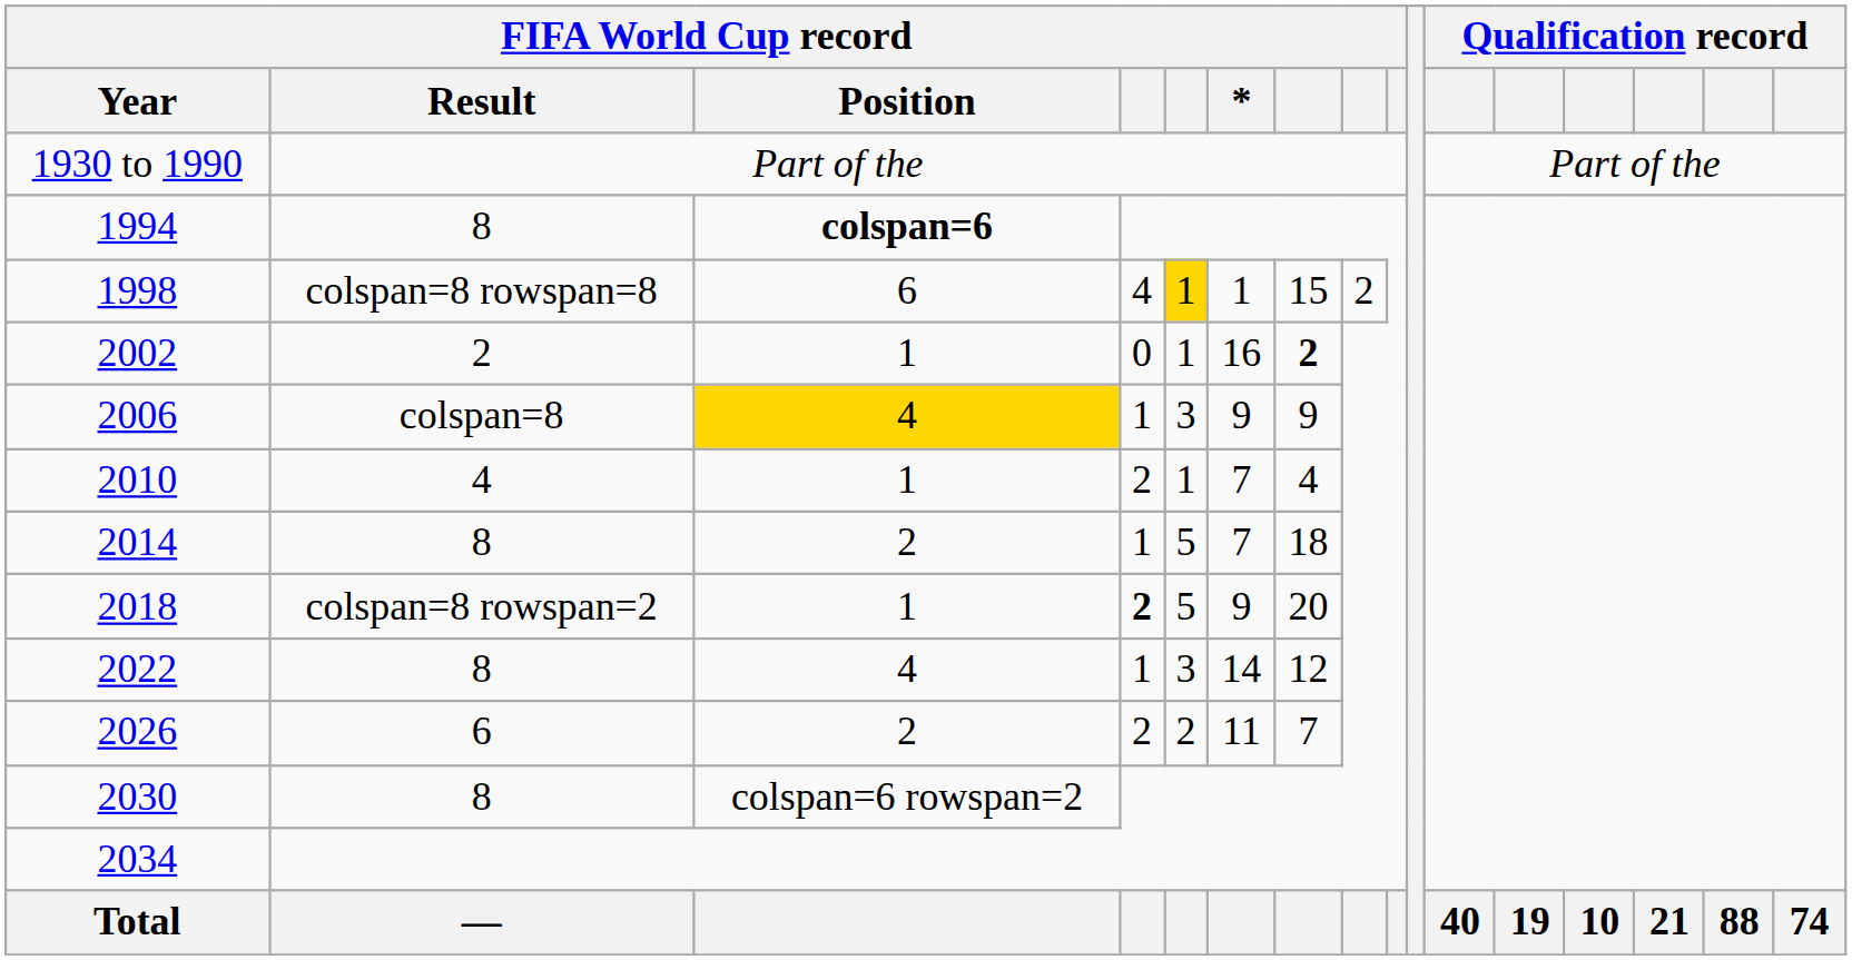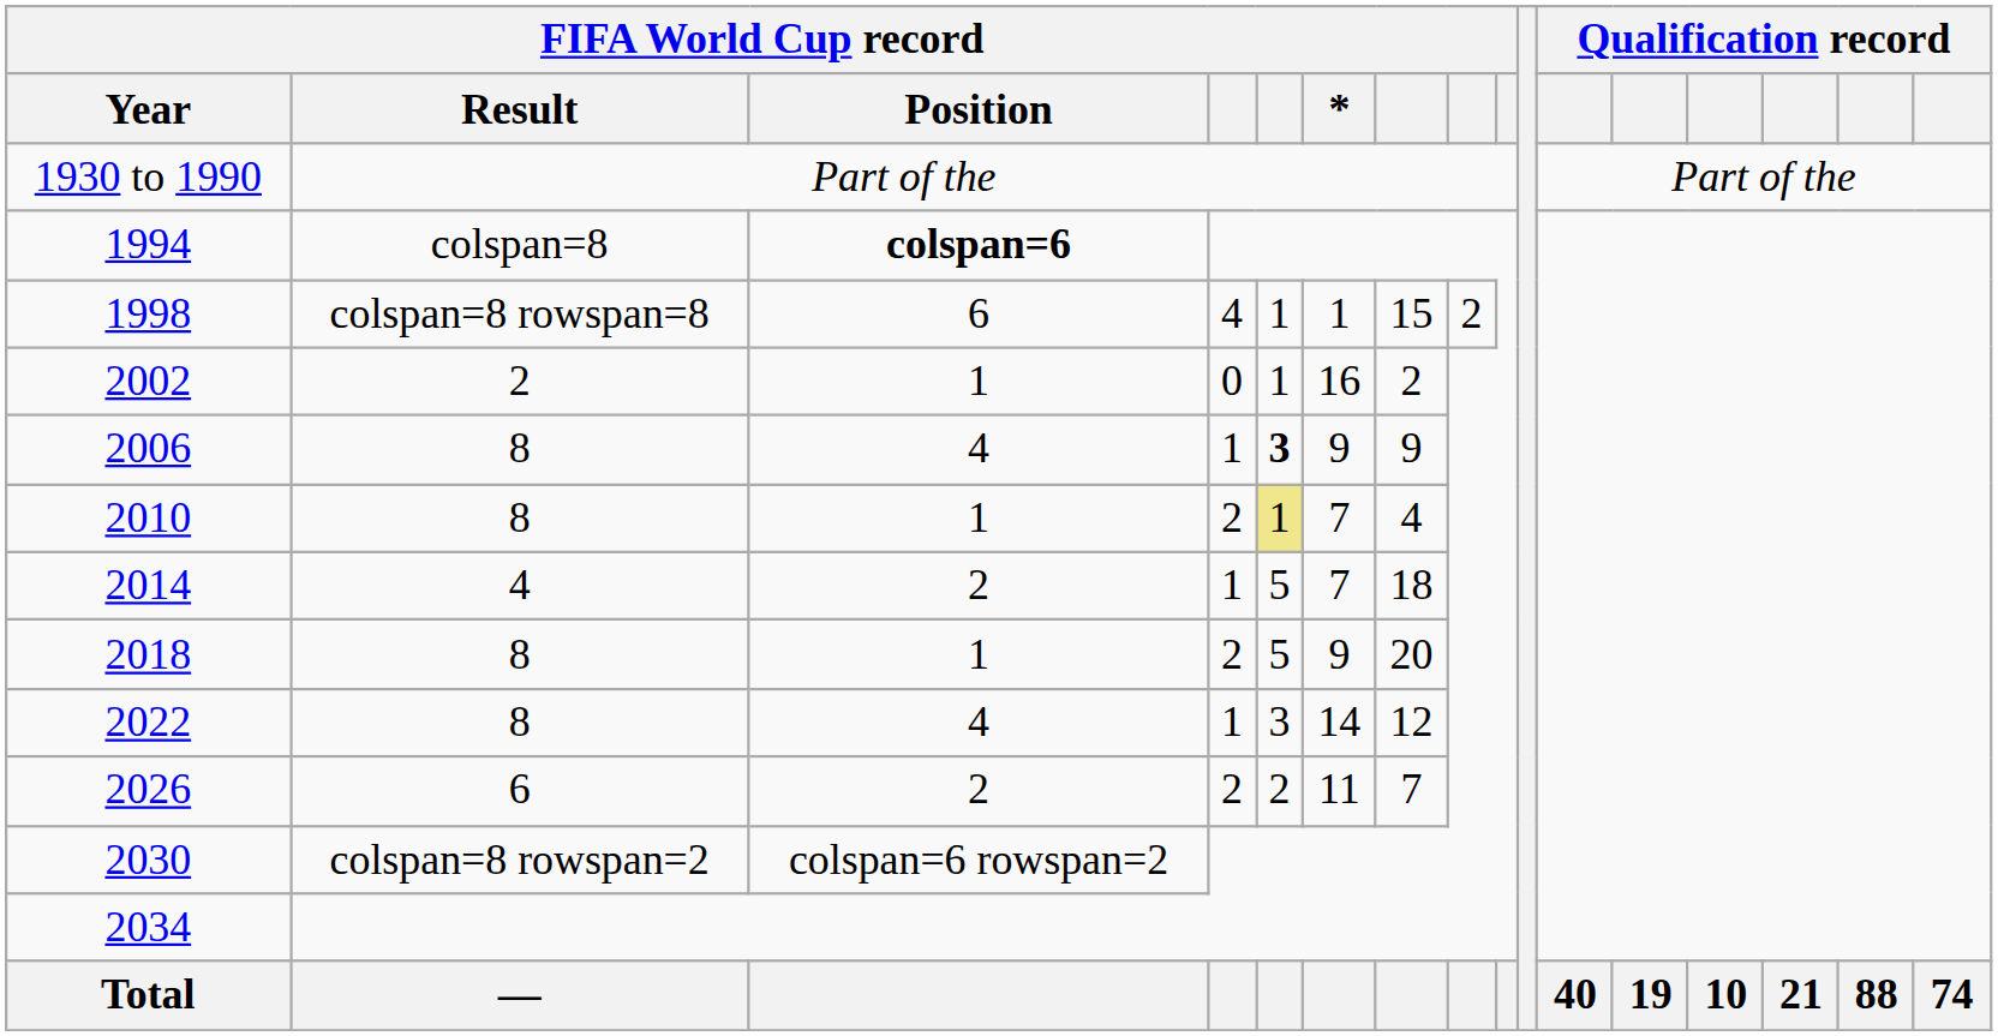1994 | FIFA World Cup record / Result: 8 -> colspan=8
1998 | column 5: gold background -> no background
2002 | column 7: bold -> normal
2006 | FIFA World Cup record / Result: colspan=8 -> 8
2006 | FIFA World Cup record / Position: gold background -> no background
2006 | column 5: normal -> bold
2010 | FIFA World Cup record / Result: 4 -> 8
2010 | column 5: no background -> khaki background
2014 | FIFA World Cup record / Result: 8 -> 4
2018 | FIFA World Cup record / Result: colspan=8 rowspan=2 -> 8
2018 | column 4: bold -> normal
2030 | FIFA World Cup record / Result: 8 -> colspan=8 rowspan=2
